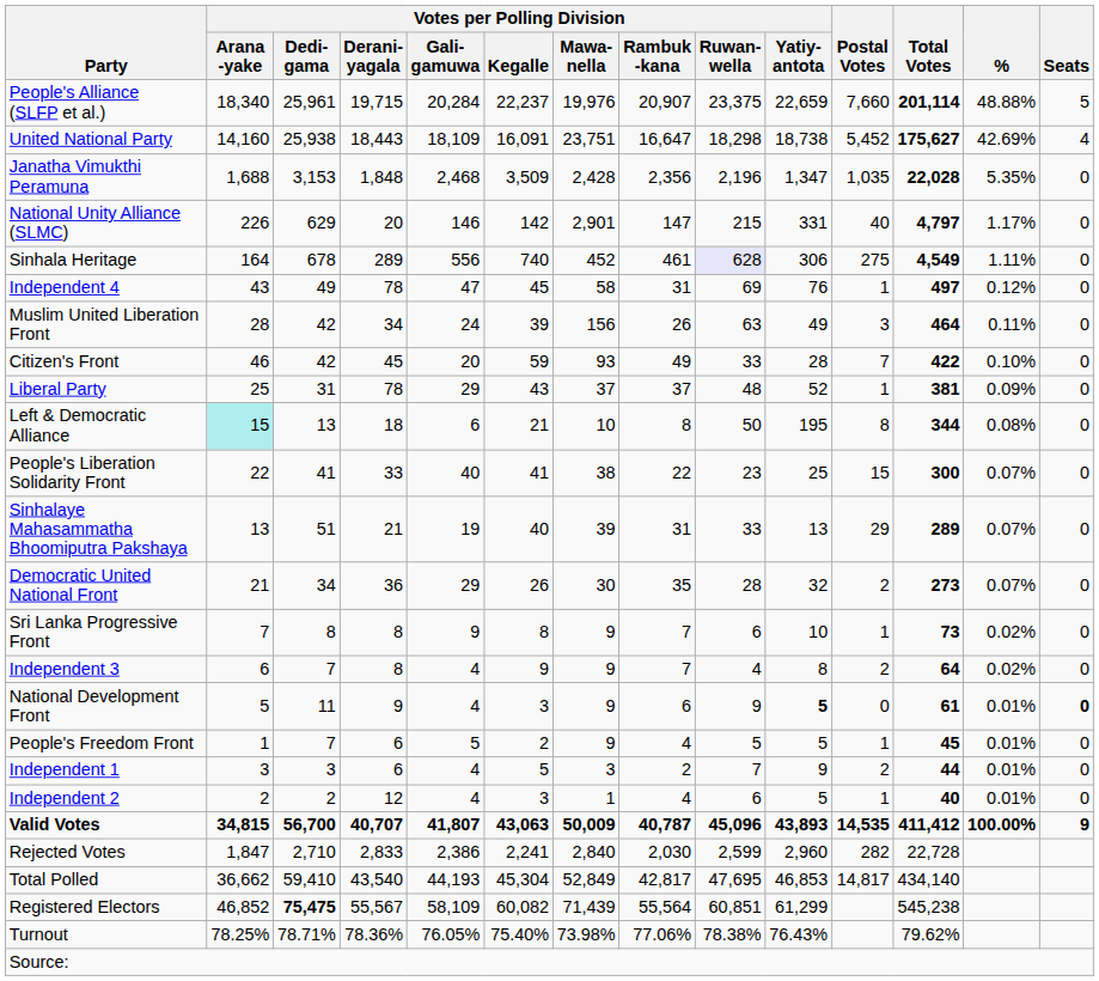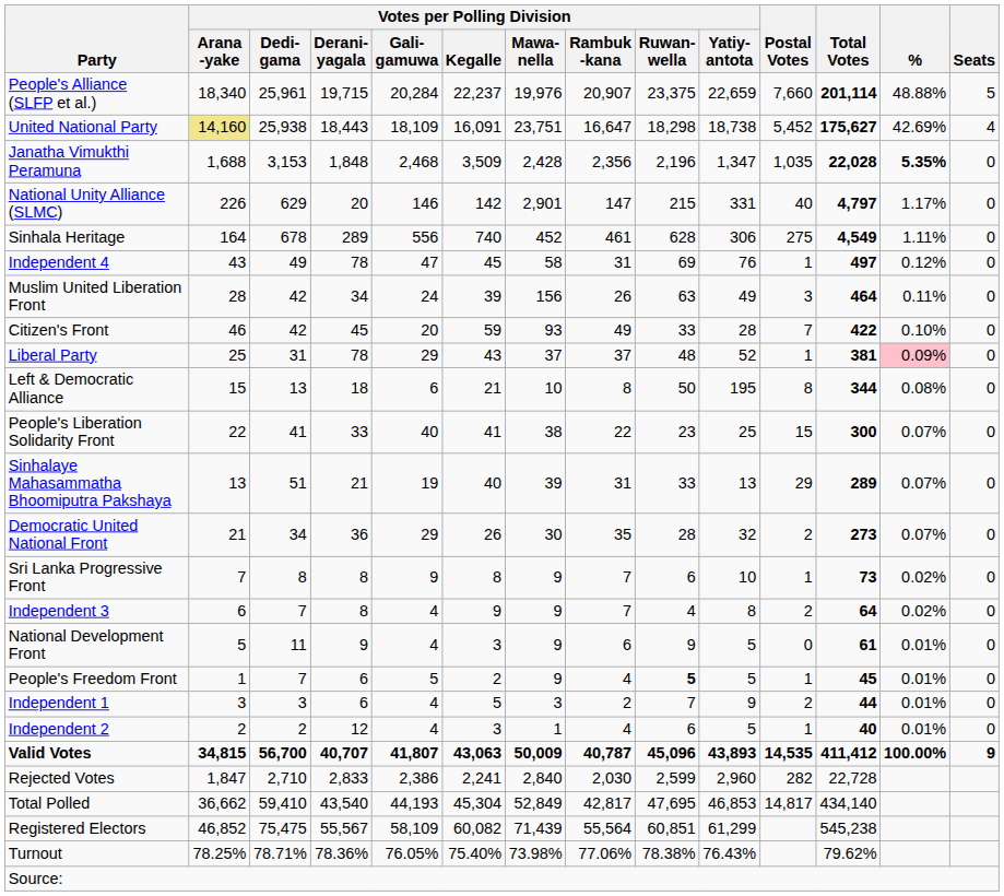United National Party | Votes per Polling Division / Arana -yake: no background -> khaki background
Janatha Vimukthi Peramuna | %: normal -> bold
Sinhala Heritage | Votes per Polling Division / Ruwan- wella: lavender background -> no background
Liberal Party | %: no background -> pink background
Left & Democratic Alliance | Votes per Polling Division / Arana -yake: paleturquoise background -> no background
National Development Front | Votes per Polling Division / Yatiy- antota: bold -> normal
National Development Front | Seats: bold -> normal
People's Freedom Front | Votes per Polling Division / Ruwan- wella: normal -> bold
Registered Electors | Votes per Polling Division / Dedi- gama: bold -> normal
